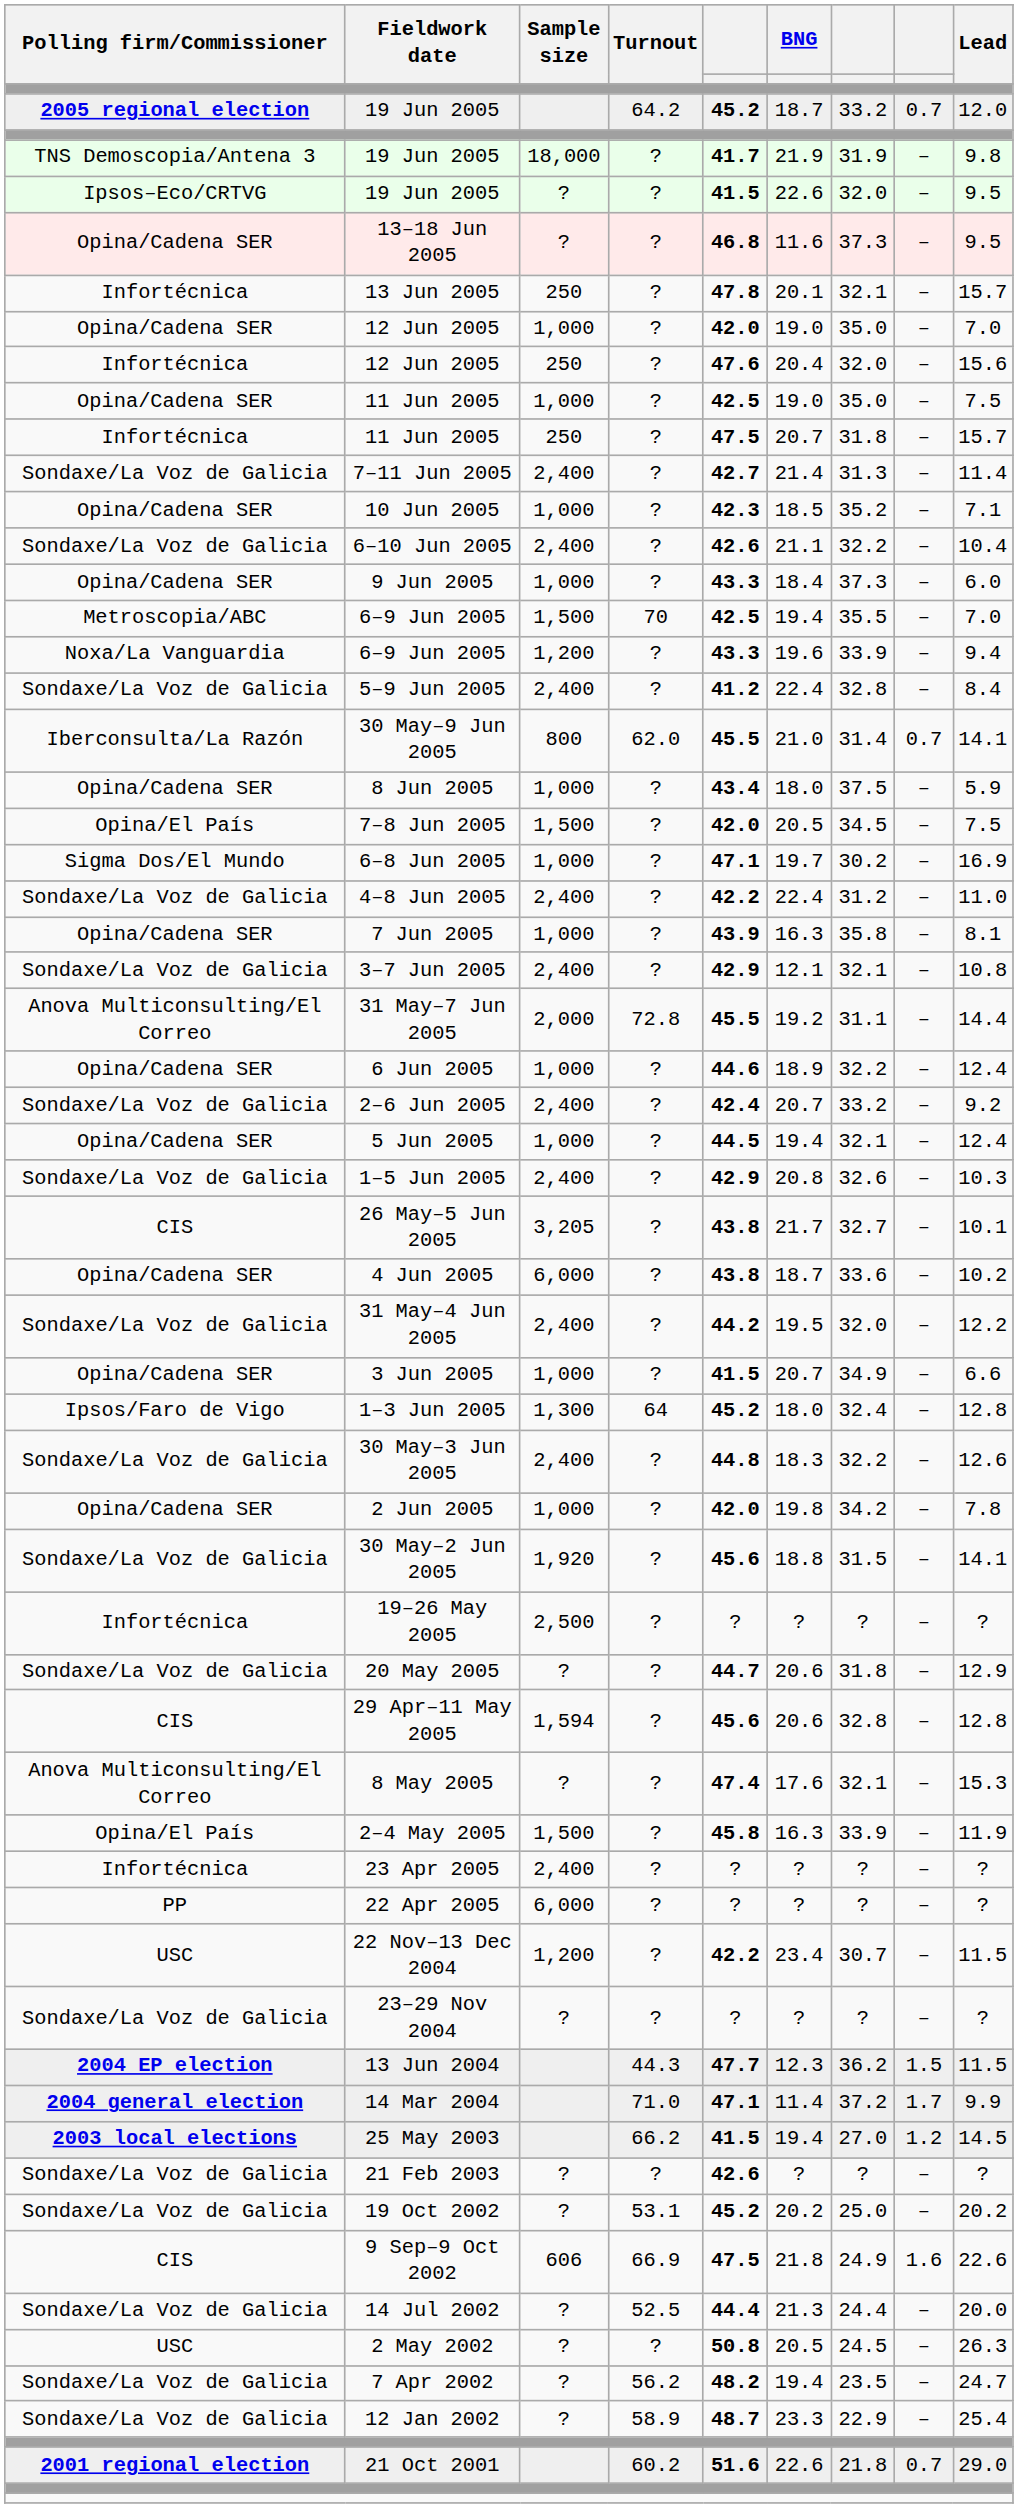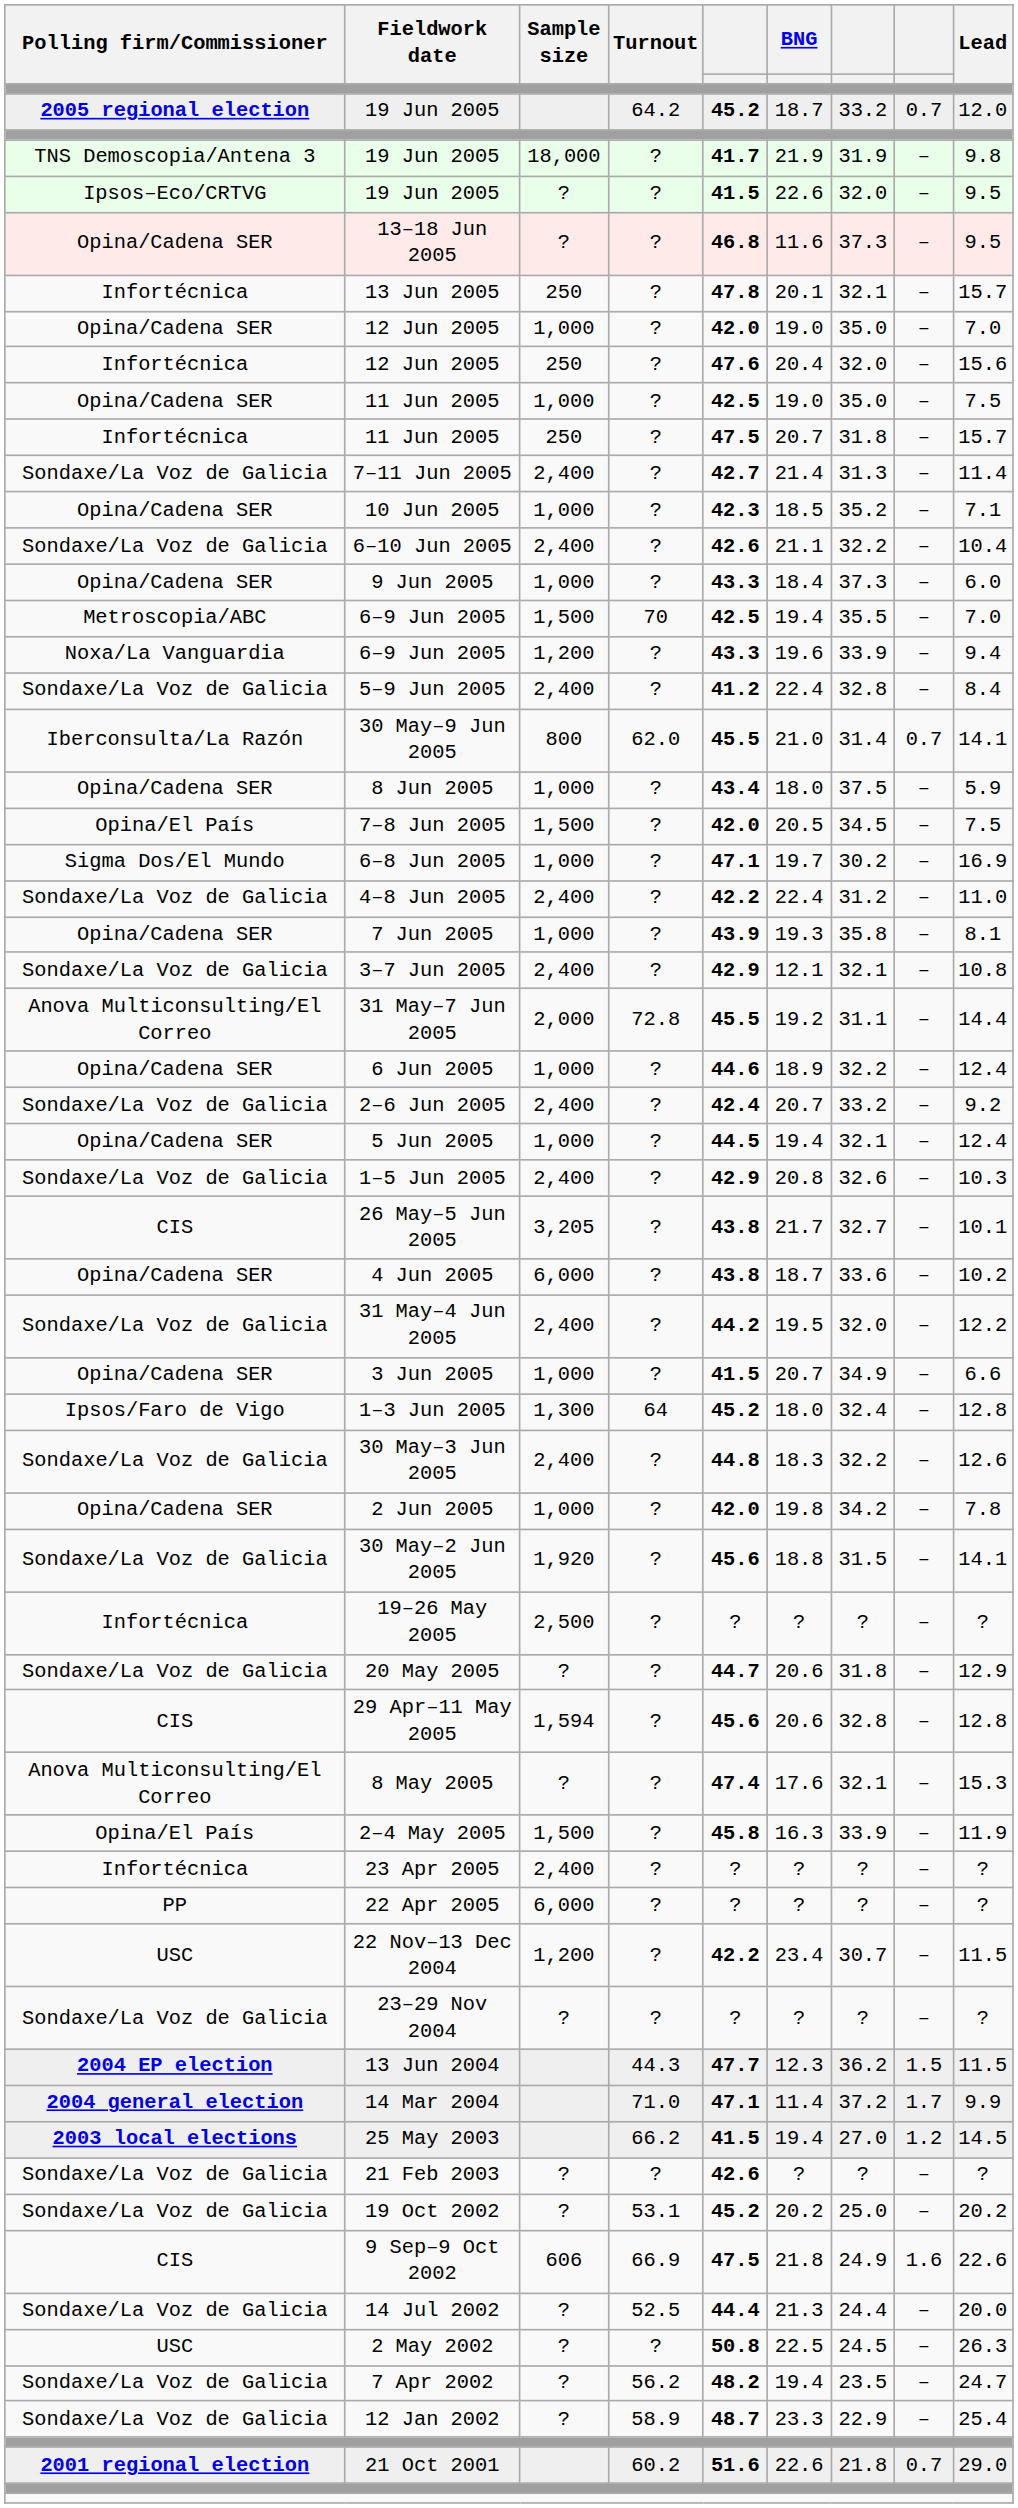7 Jun 2005 | BNG: 16.3 -> 19.3
2 May 2002 | BNG: 20.5 -> 22.5
